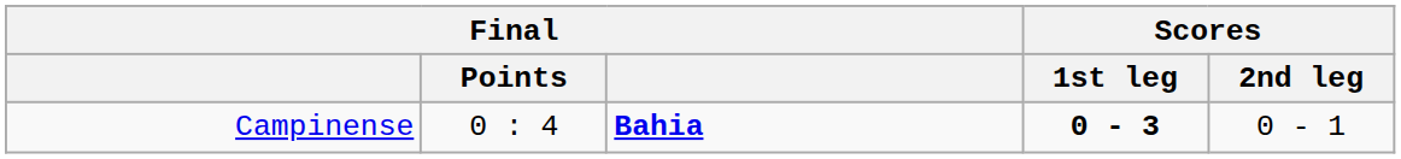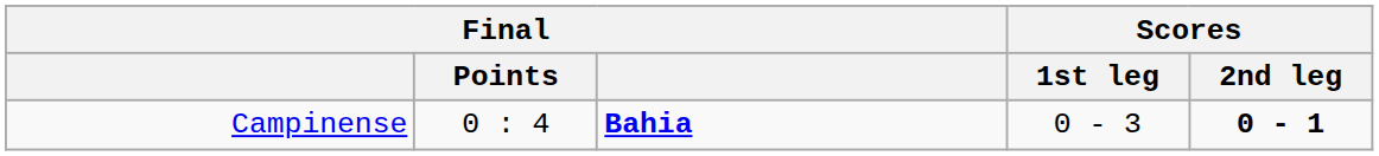Campinense | Scores / 1st leg: bold -> normal
Campinense | Scores / 2nd leg: normal -> bold
